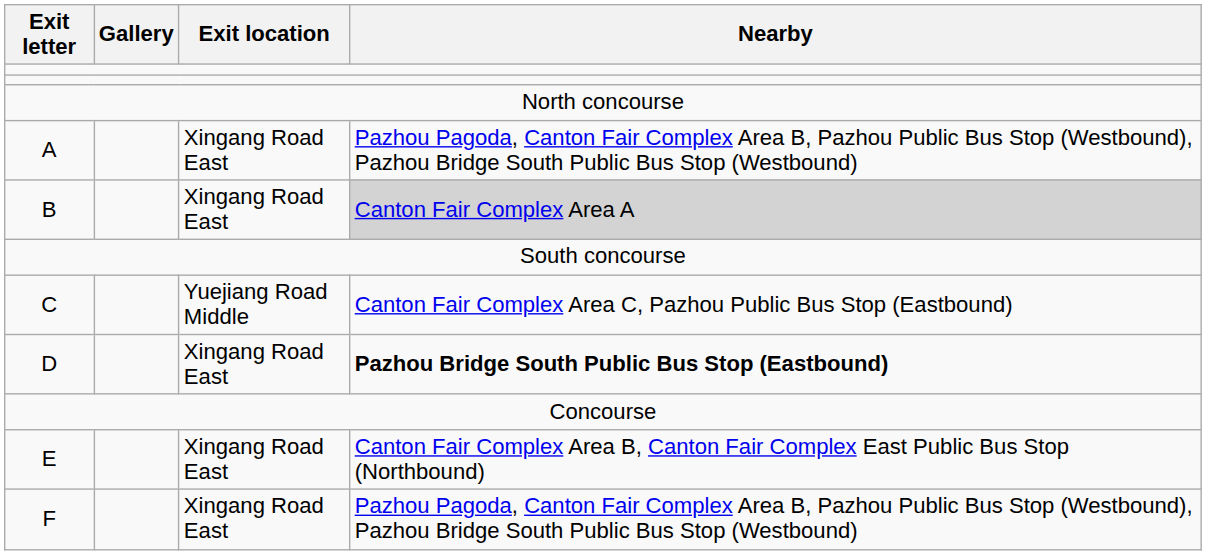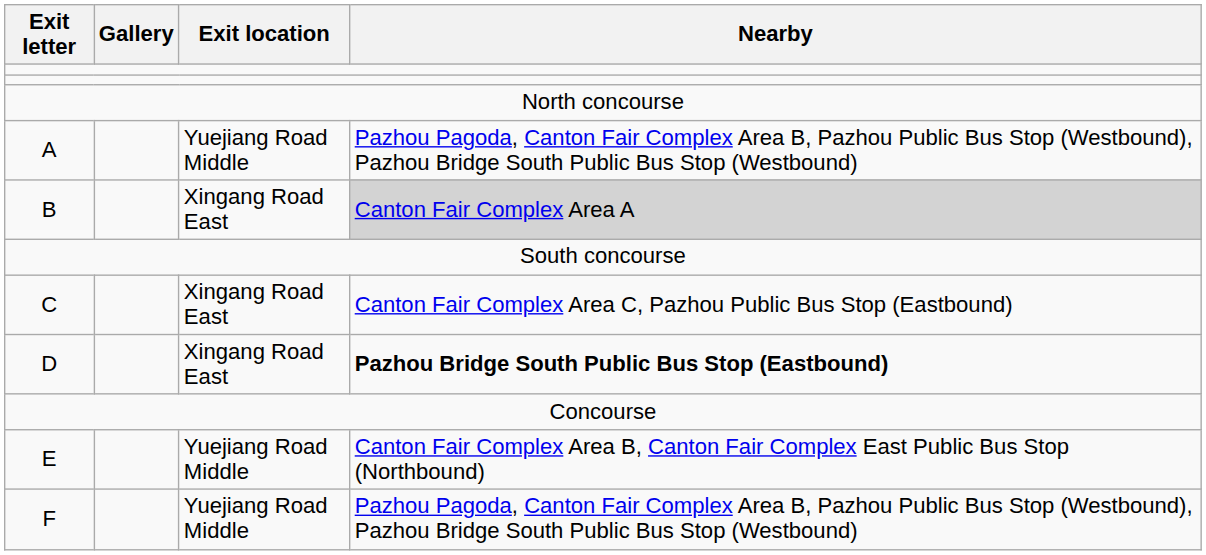A | Exit location: Xingang Road East -> Yuejiang Road Middle
C | Exit location: Yuejiang Road Middle -> Xingang Road East
E | Exit location: Xingang Road East -> Yuejiang Road Middle
F | Exit location: Xingang Road East -> Yuejiang Road Middle
